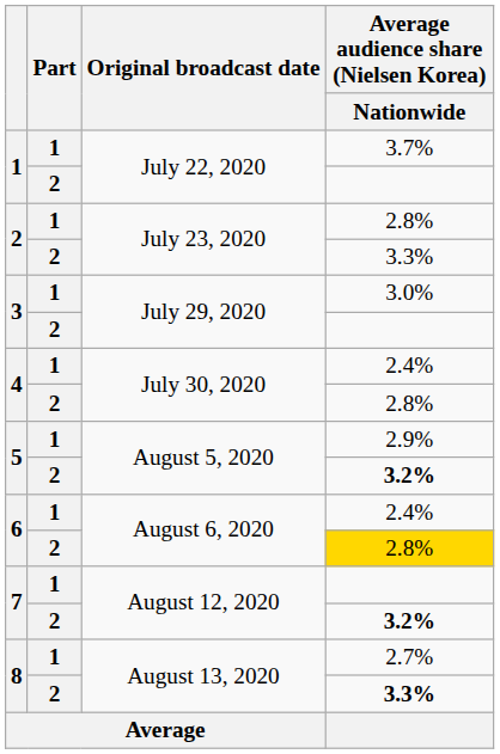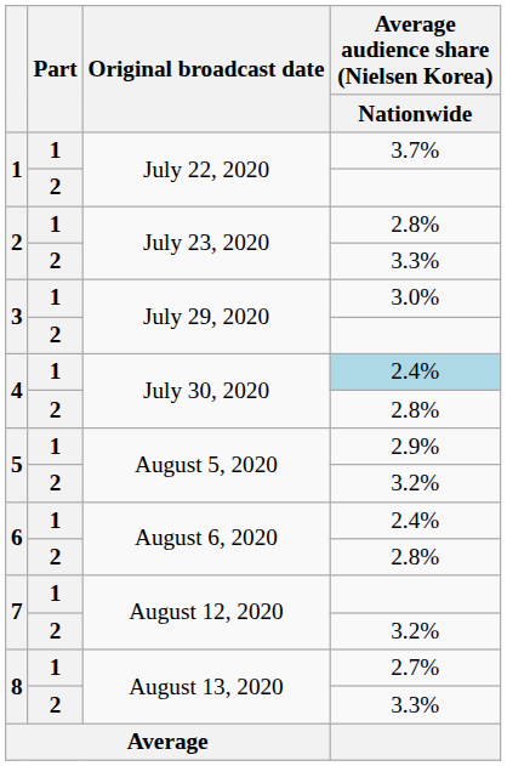4 / 2.4% | Average audience share (Nielsen Korea) / Nationwide: no background -> lightblue background
5 / 3.2% | Average audience share (Nielsen Korea) / Nationwide: bold -> normal
6 / 2.8% | Average audience share (Nielsen Korea) / Nationwide: gold background -> no background
7 / 3.2% | Average audience share (Nielsen Korea) / Nationwide: bold -> normal
8 / 3.3% | Average audience share (Nielsen Korea) / Nationwide: bold -> normal
